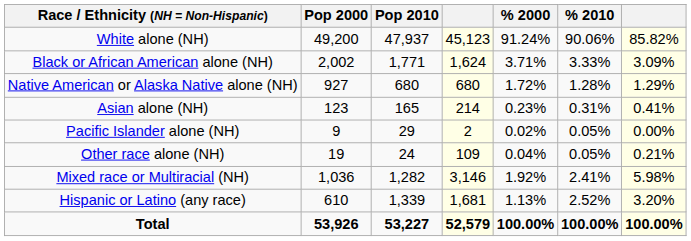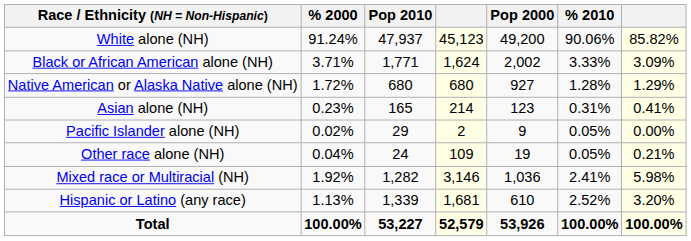columns swapped: Pop 2000 <-> % 2000
